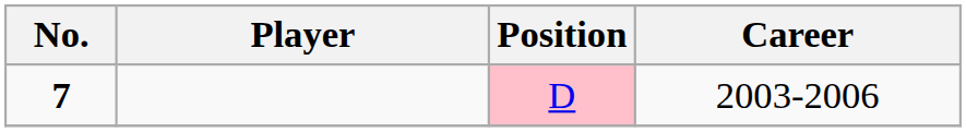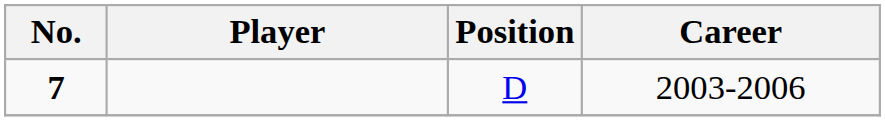7 | Position: pink background -> no background
